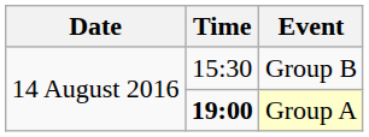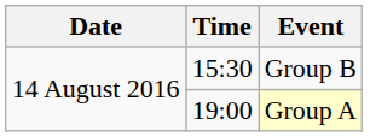Group A | Time: bold -> normal
